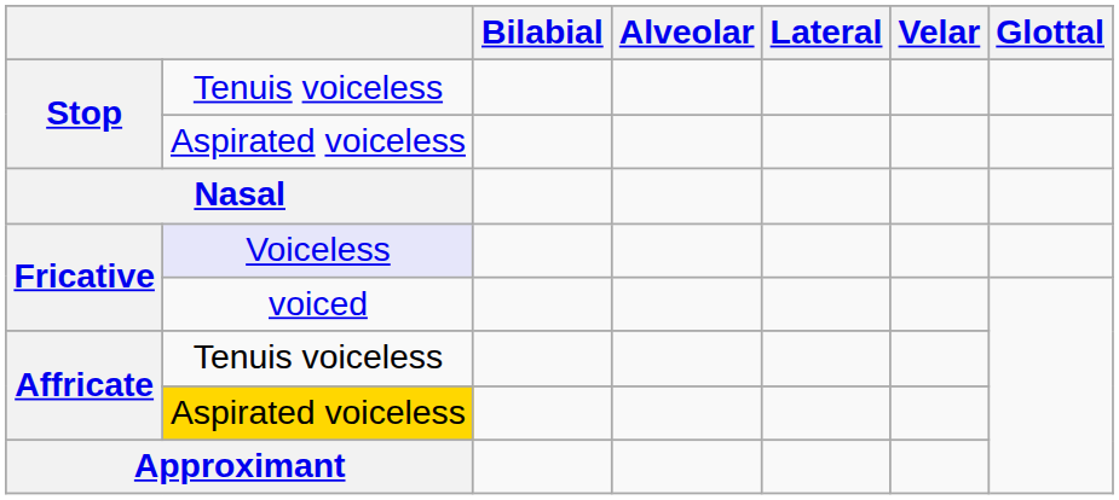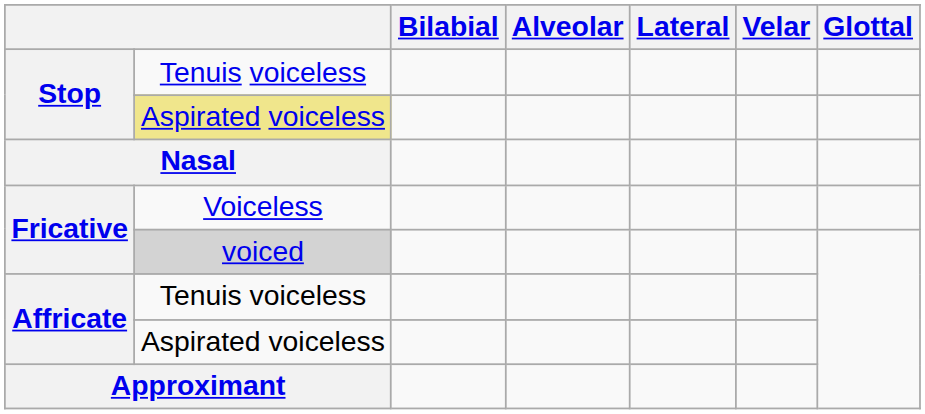Stop / Aspirated voiceless | column 2: no background -> khaki background
Voiceless | column 2: lavender background -> no background
voiced | column 2: no background -> lightgrey background
Affricate / Aspirated voiceless | column 2: gold background -> no background
